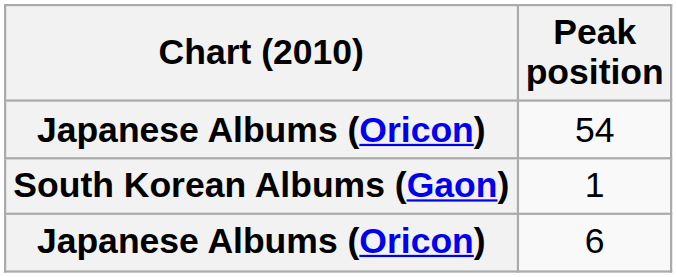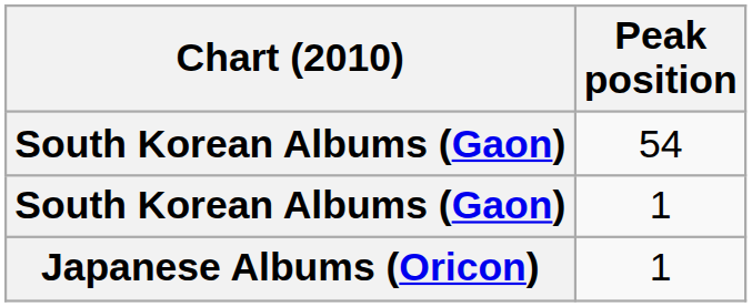row 2 | Chart (2010): Japanese Albums (Oricon) -> South Korean Albums (Gaon)
row 4 | Peak position: 6 -> 1
